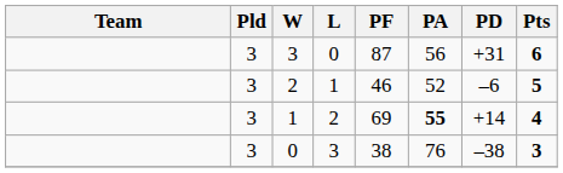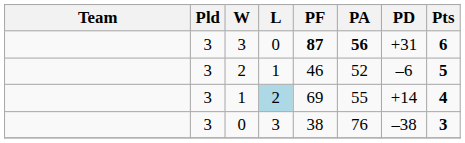row 2 | PF: normal -> bold
row 2 | PA: normal -> bold
row 4 | L: no background -> lightblue background
row 4 | PA: bold -> normal
